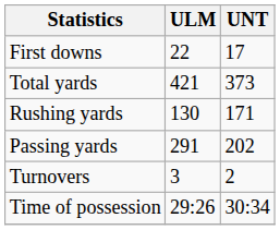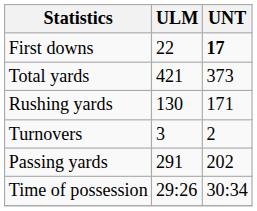First downs | UNT: normal -> bold
rows swapped: Passing yards <-> Turnovers
